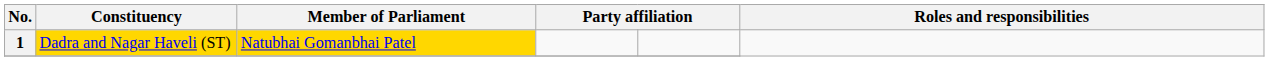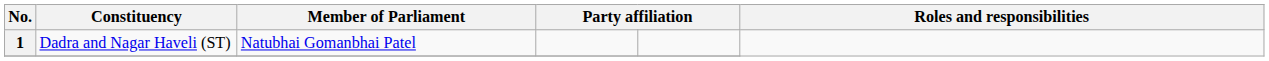1 | Constituency: gold background -> no background
1 | Member of Parliament: gold background -> no background
